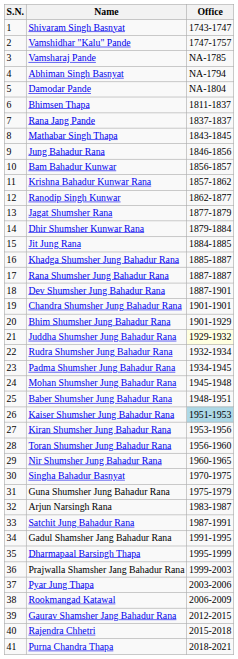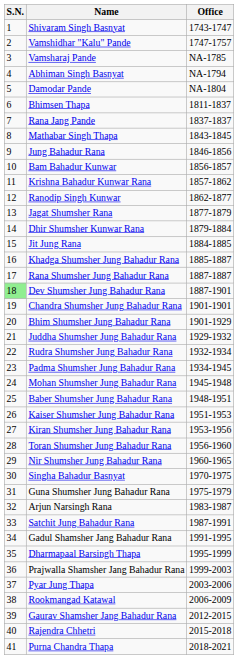Dev Shumsher Jung Bahadur Rana | S.N.: no background -> lightgreen background
Juddha Shumsher Jung Bahadur Rana | Office: lightyellow background -> no background
Kaiser Shumsher Jung Bahadur Rana | Office: lightblue background -> no background
